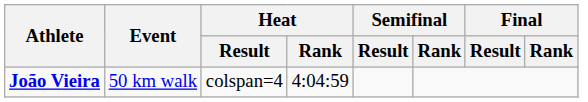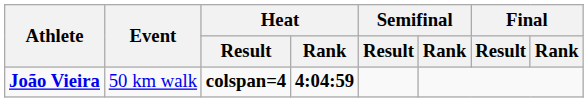João Vieira | Heat / Result: normal -> bold
João Vieira | Heat / Rank: normal -> bold
